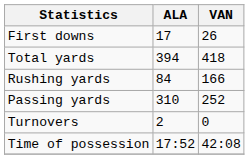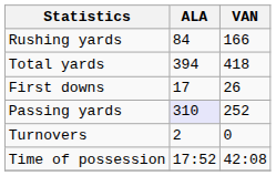rows swapped: First downs <-> Rushing yards
Passing yards | ALA: no background -> lavender background
